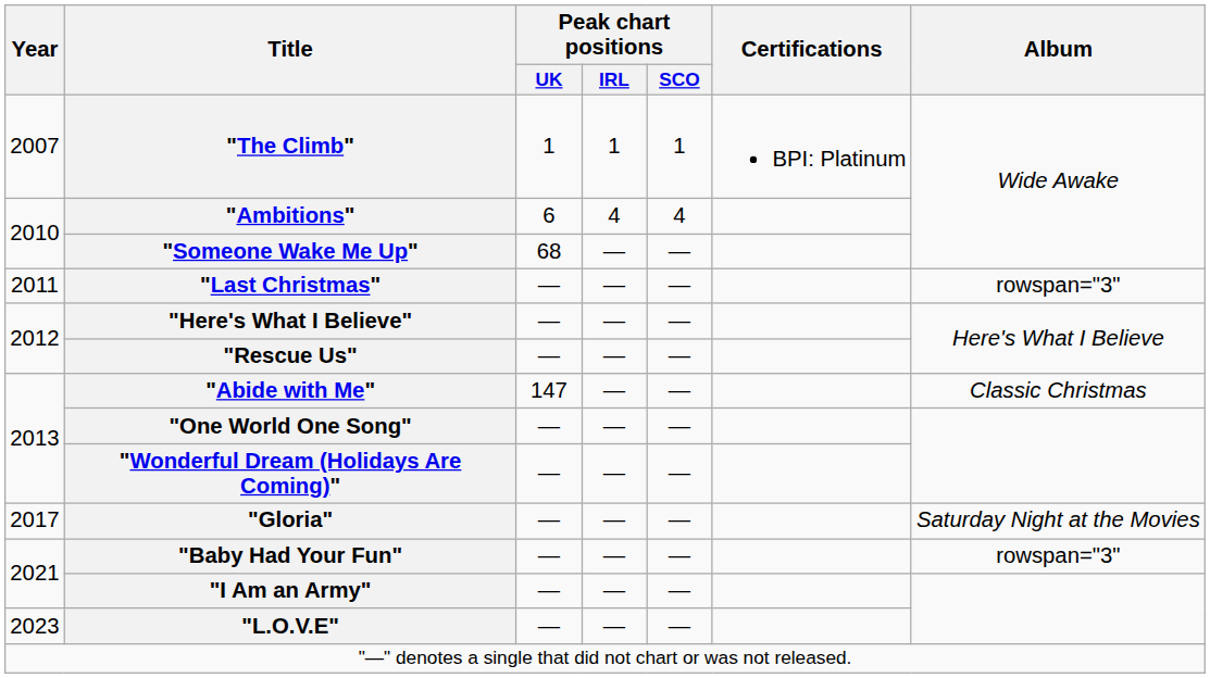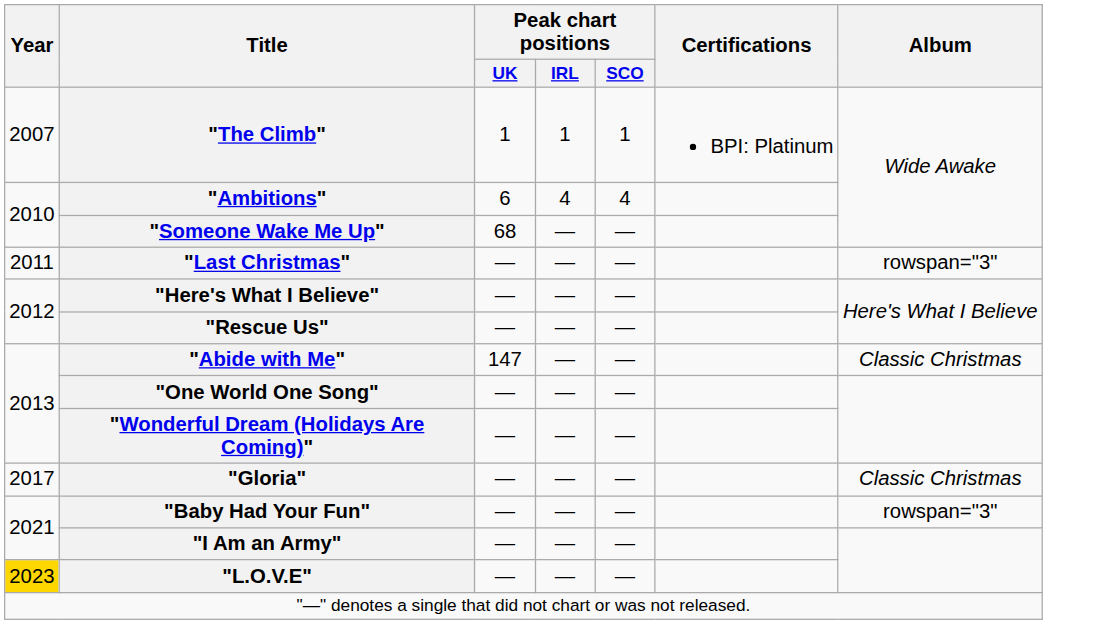"Gloria" | Album: Saturday Night at the Movies -> Classic Christmas
"L.O.V.E" | Year: no background -> gold background
